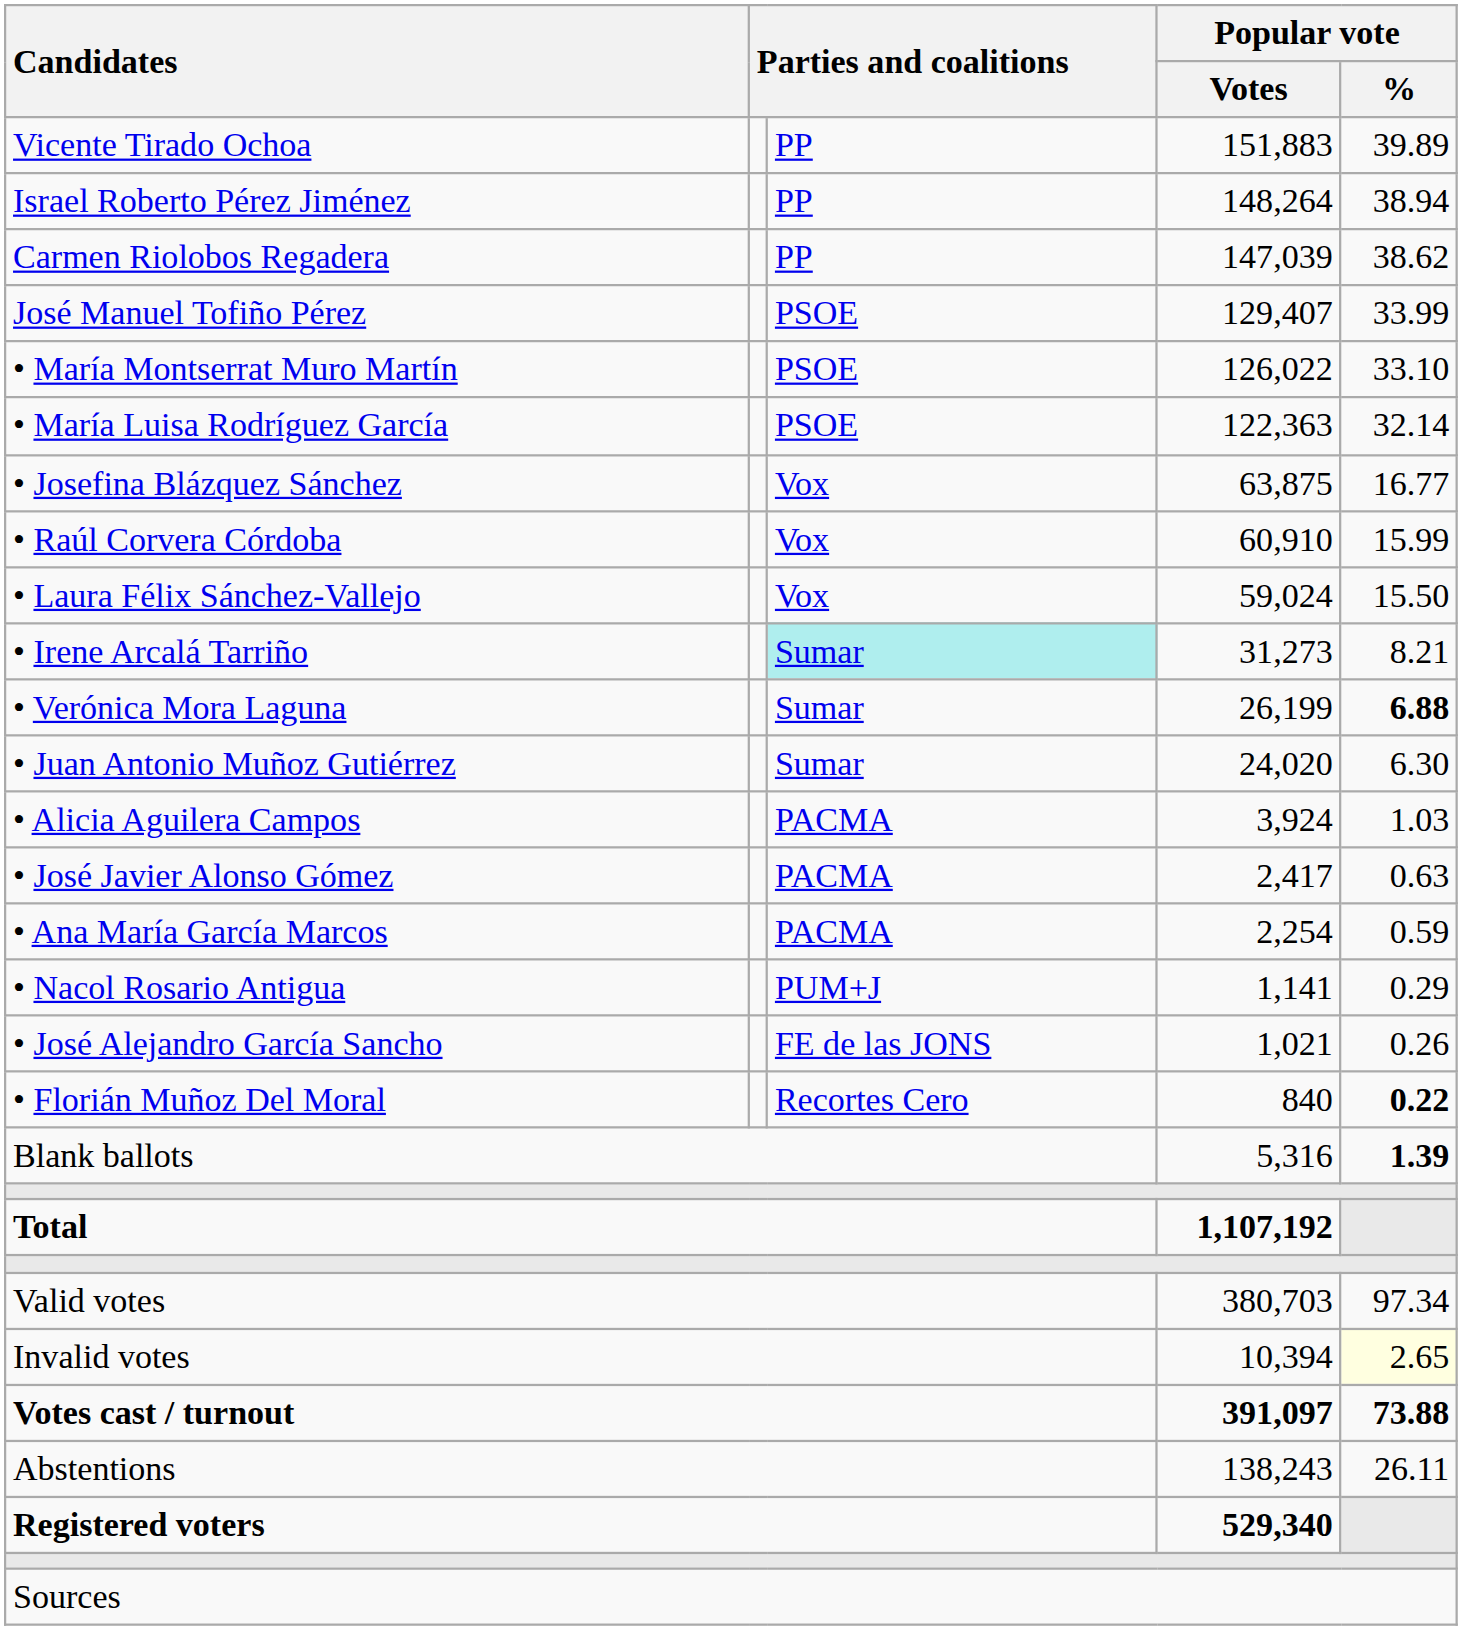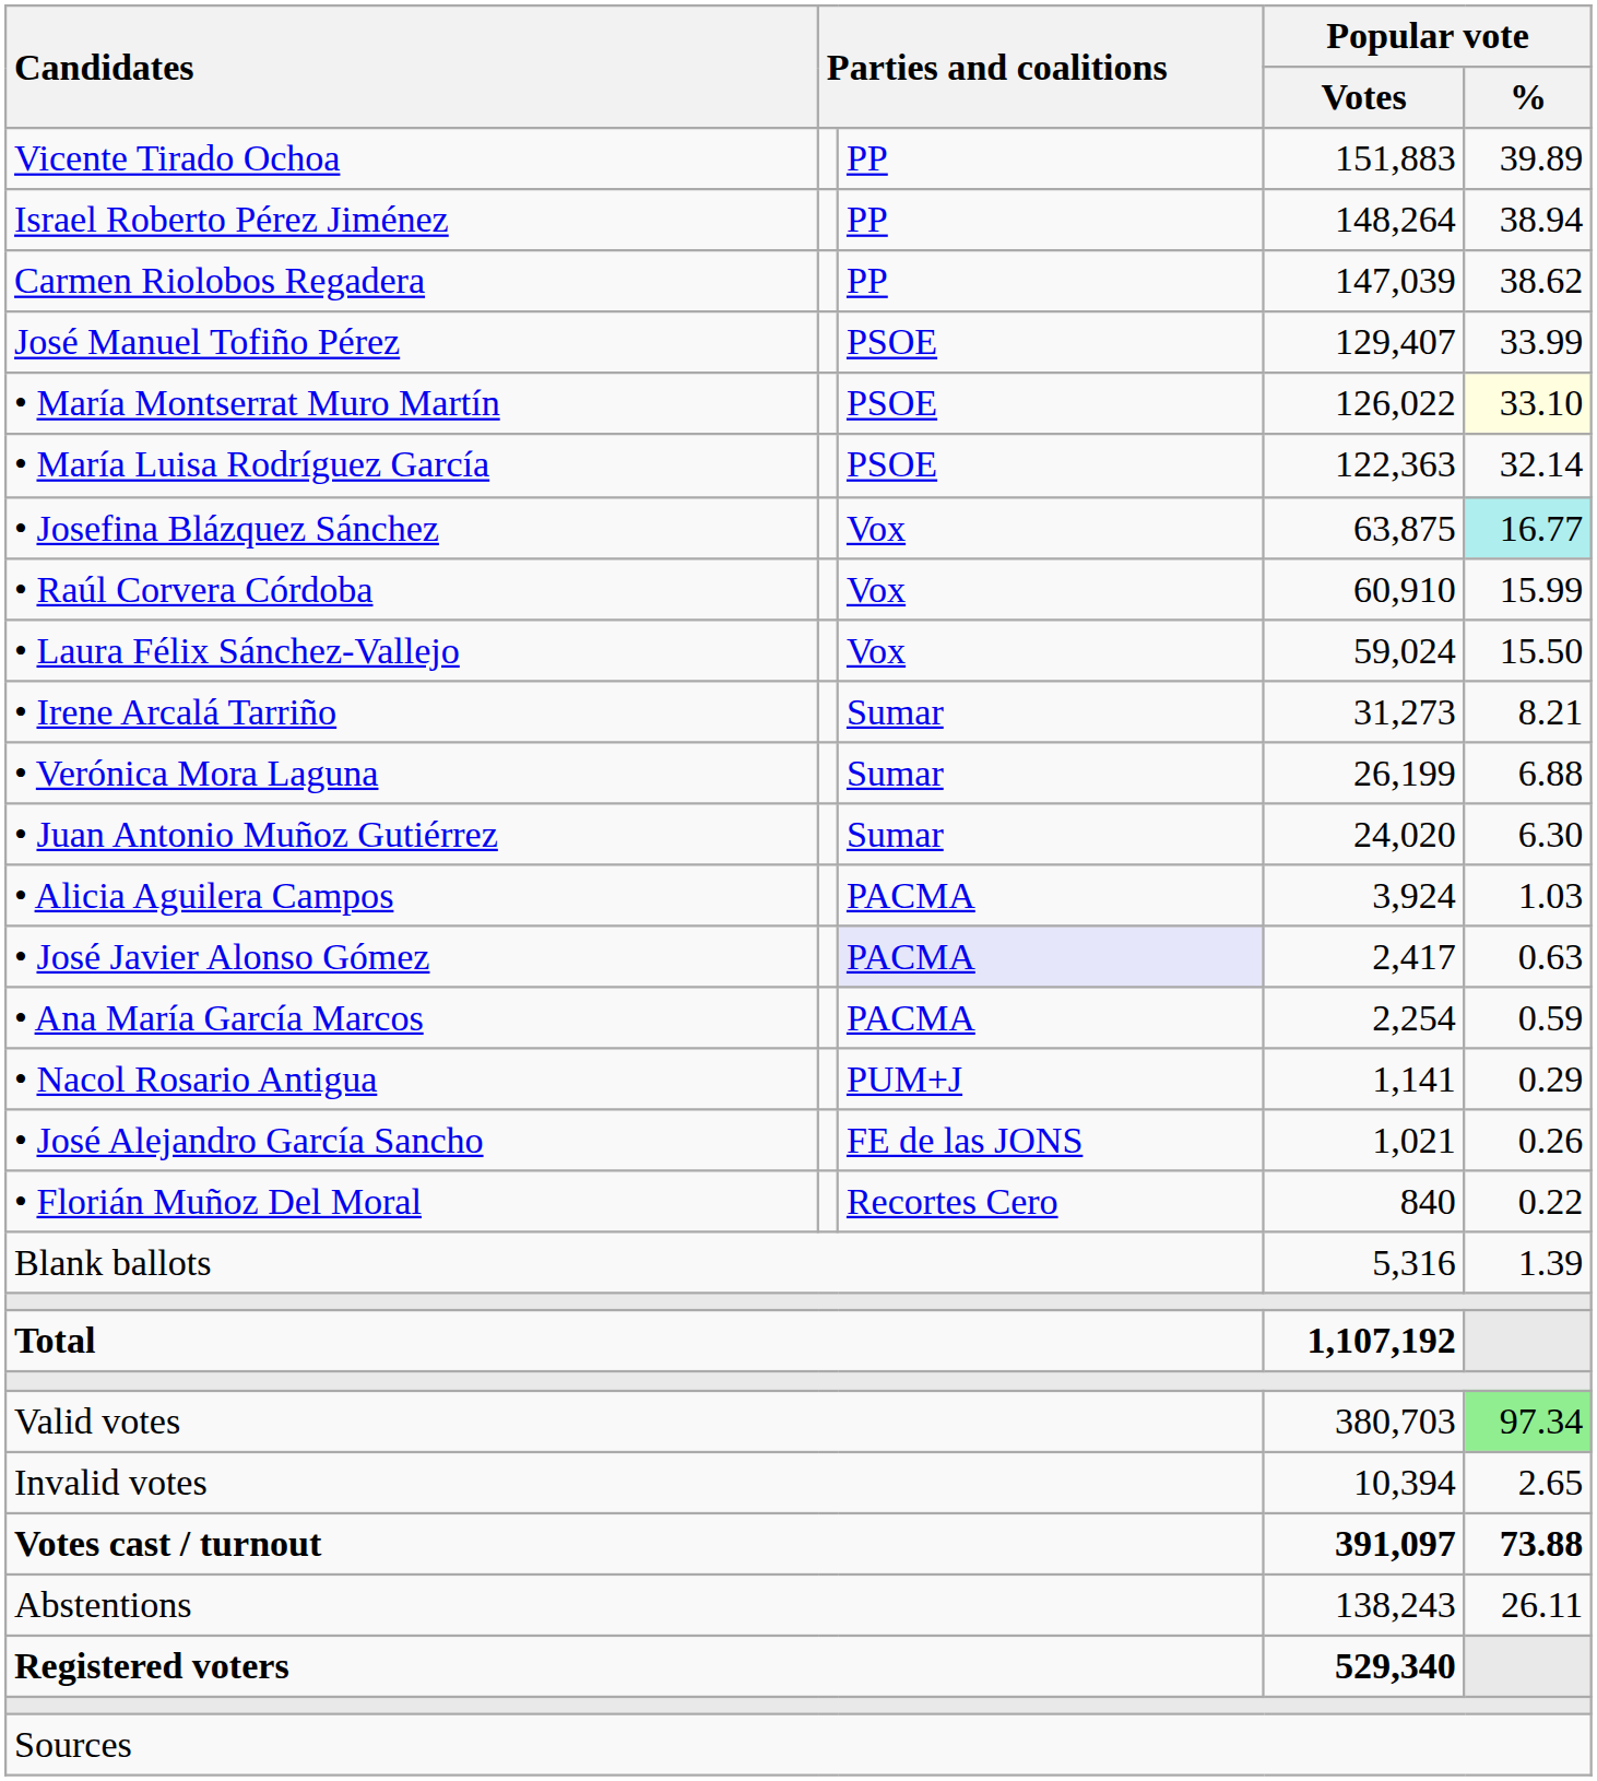• María Montserrat Muro Martín | Popular vote / %: no background -> lightyellow background
• Josefina Blázquez Sánchez | Popular vote / %: no background -> paleturquoise background
• Irene Arcalá Tarriño | column 3: paleturquoise background -> no background
• Verónica Mora Laguna | Popular vote / %: bold -> normal
• José Javier Alonso Gómez | column 3: no background -> lavender background
• Florián Muñoz Del Moral | Popular vote / %: bold -> normal
Blank ballots | Popular vote / %: bold -> normal
Valid votes | Popular vote / %: no background -> lightgreen background
Invalid votes | Popular vote / %: lightyellow background -> no background
